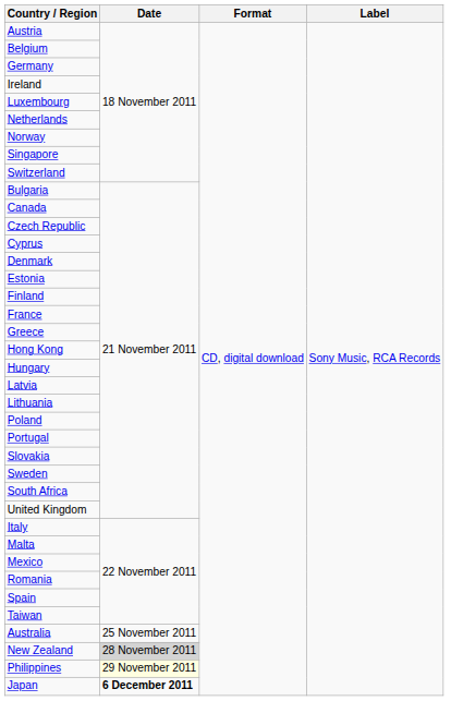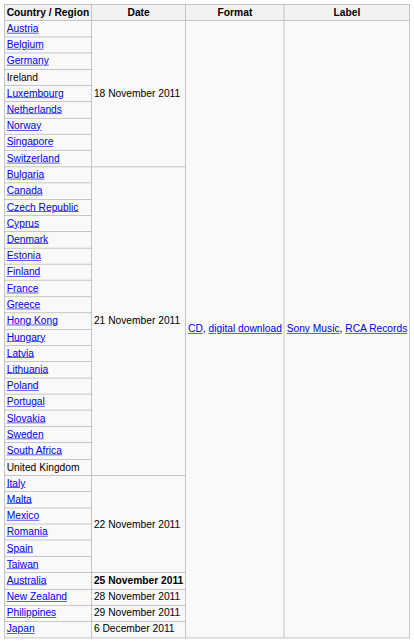Australia | Date: normal -> bold
New Zealand | Date: lightgrey background -> no background
Philippines | Date: lightyellow background -> no background
Japan | Date: bold -> normal
